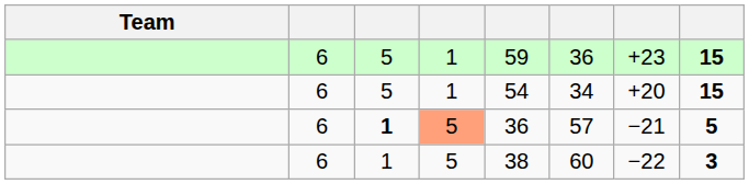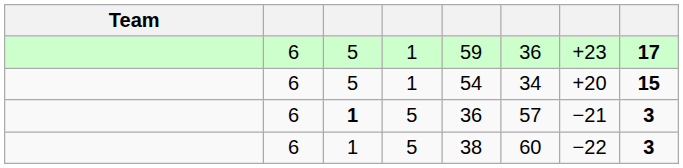row 2 | column 8: 15 -> 17
row 4 | column 4: lightsalmon background -> no background
row 4 | column 8: 5 -> 3
